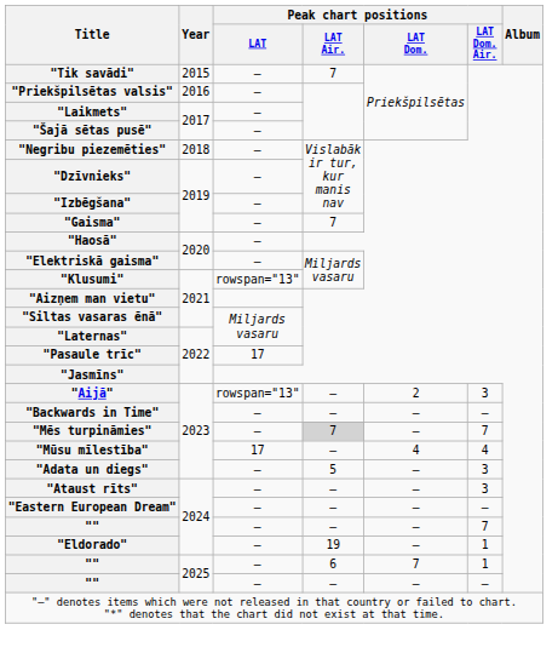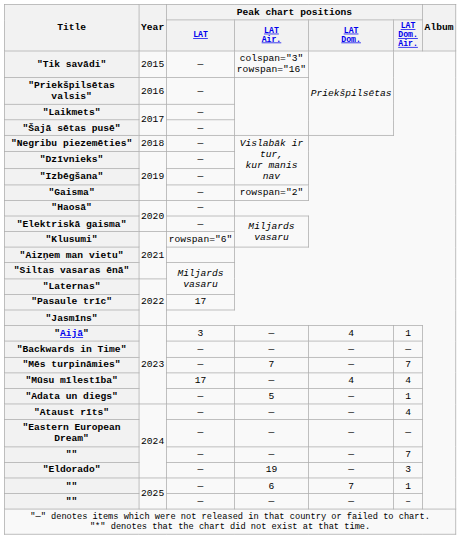"Tik savādi" | Peak chart positions / LAT Air.: 7 -> colspan="3" rowspan="16"
"Gaisma" | Peak chart positions / LAT Air.: 7 -> rowspan="2"
"Klusumi" | Peak chart positions / LAT: rowspan="13" -> rowspan="6"
"Aijā" | Peak chart positions / LAT: rowspan="13" -> 3
"Aijā" | Peak chart positions / LAT Dom.: 2 -> 4
"Aijā" | Peak chart positions / LAT Dom. Air.: 3 -> 1
"Mēs turpināmies" | Peak chart positions / LAT Air.: lightgrey background -> no background
"Adata un diegs" | Peak chart positions / LAT Dom. Air.: 3 -> 1
"Ataust rīts" | Peak chart positions / LAT Dom. Air.: 3 -> 4
"Eldorado" | Peak chart positions / LAT Dom. Air.: 1 -> 3
